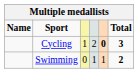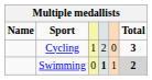Cycling | column 5: bold -> normal
Swimming | column 4: normal -> bold
Swimming | Total: no background -> lightgrey background
